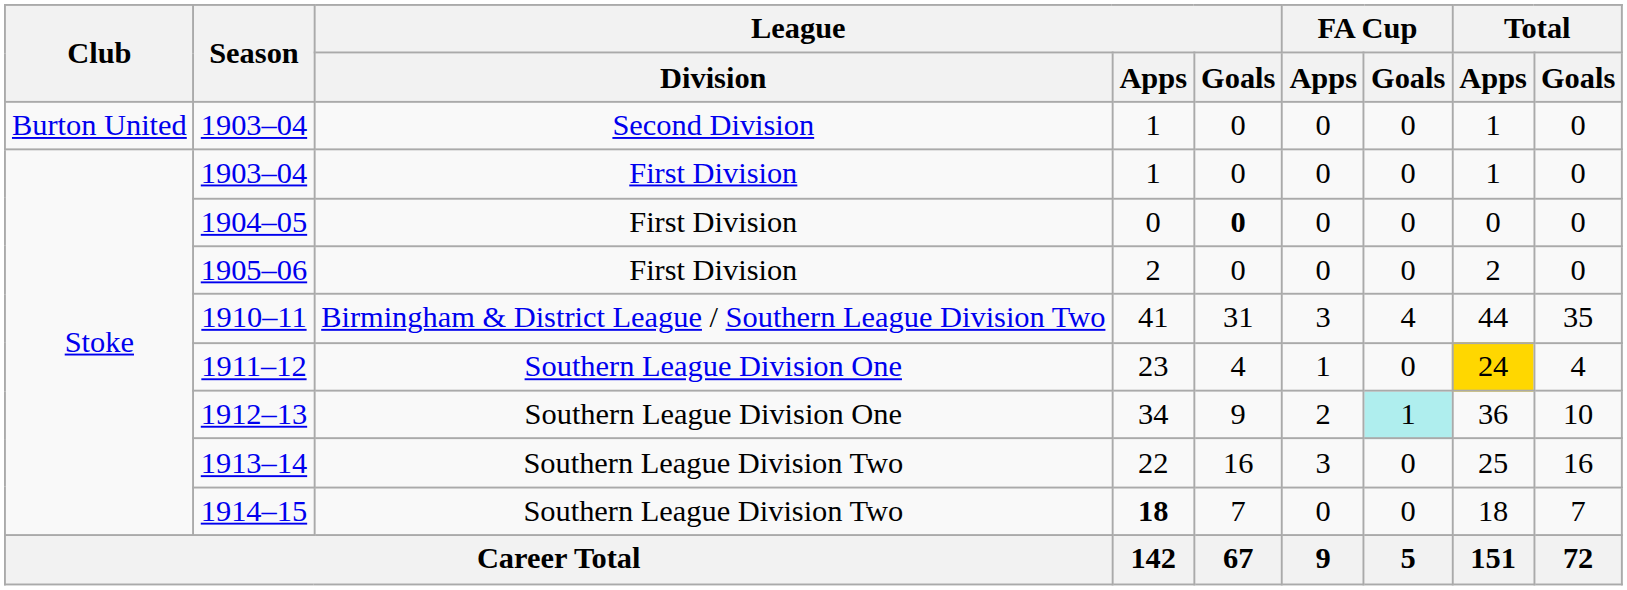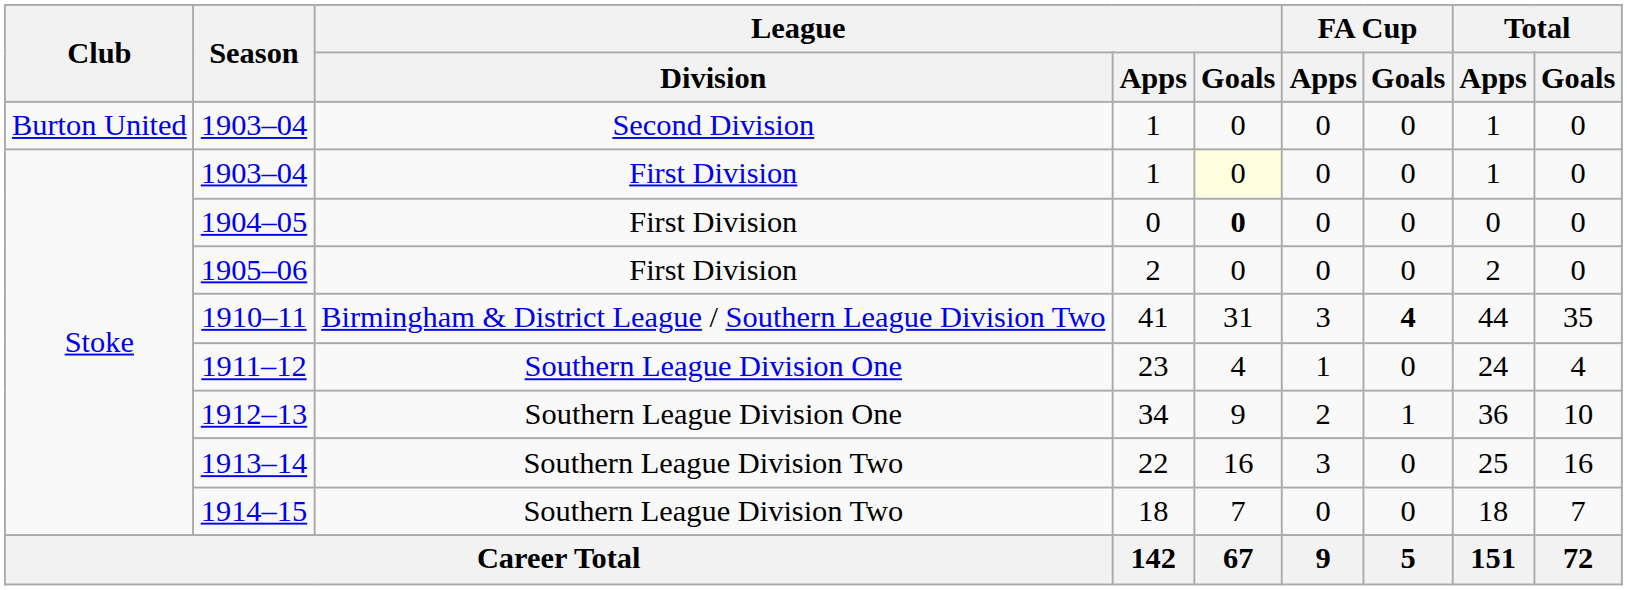1903–04 / First Division | League / Goals: no background -> lightyellow background
1910–11 | FA Cup / Goals: normal -> bold
1911–12 | Total / Apps: gold background -> no background
1912–13 | FA Cup / Goals: paleturquoise background -> no background
1914–15 | League / Apps: bold -> normal
